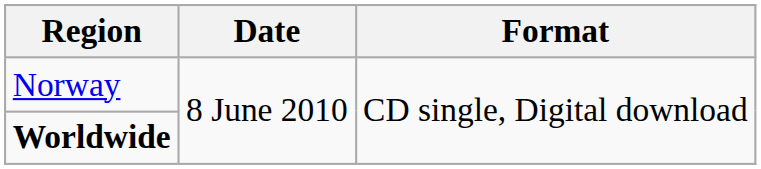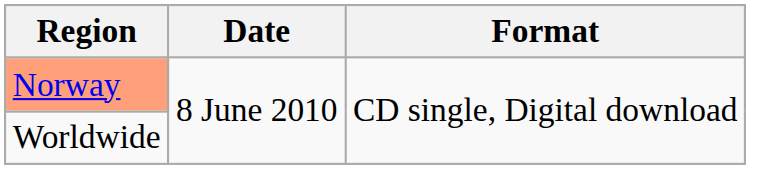Norway | Region: no background -> lightsalmon background
Worldwide | Region: bold -> normal
